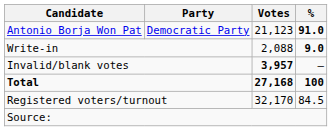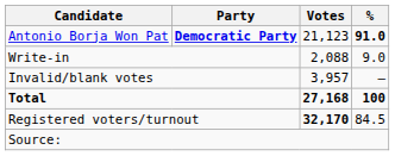Antonio Borja Won Pat | Party: normal -> bold
Write-in | %: bold -> normal
Invalid/blank votes | Votes: bold -> normal
Registered voters/turnout | Votes: normal -> bold
